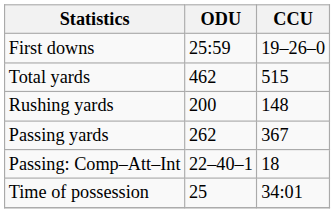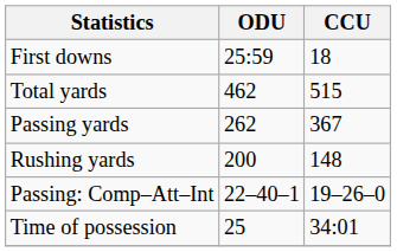First downs | CCU: 19–26–0 -> 18
rows swapped: Rushing yards <-> Passing yards
Passing: Comp–Att–Int | CCU: 18 -> 19–26–0
